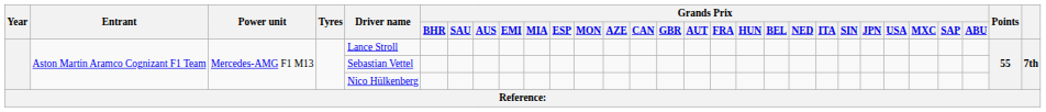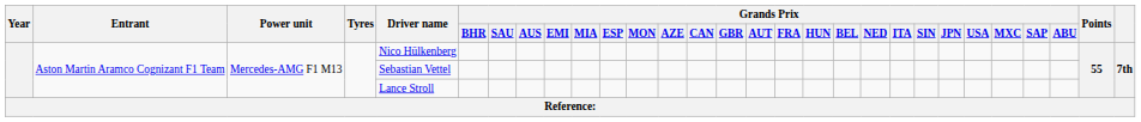row 3 | Driver name: Lance Stroll -> Nico Hülkenberg
row 5 | Driver name: Nico Hülkenberg -> Lance Stroll
